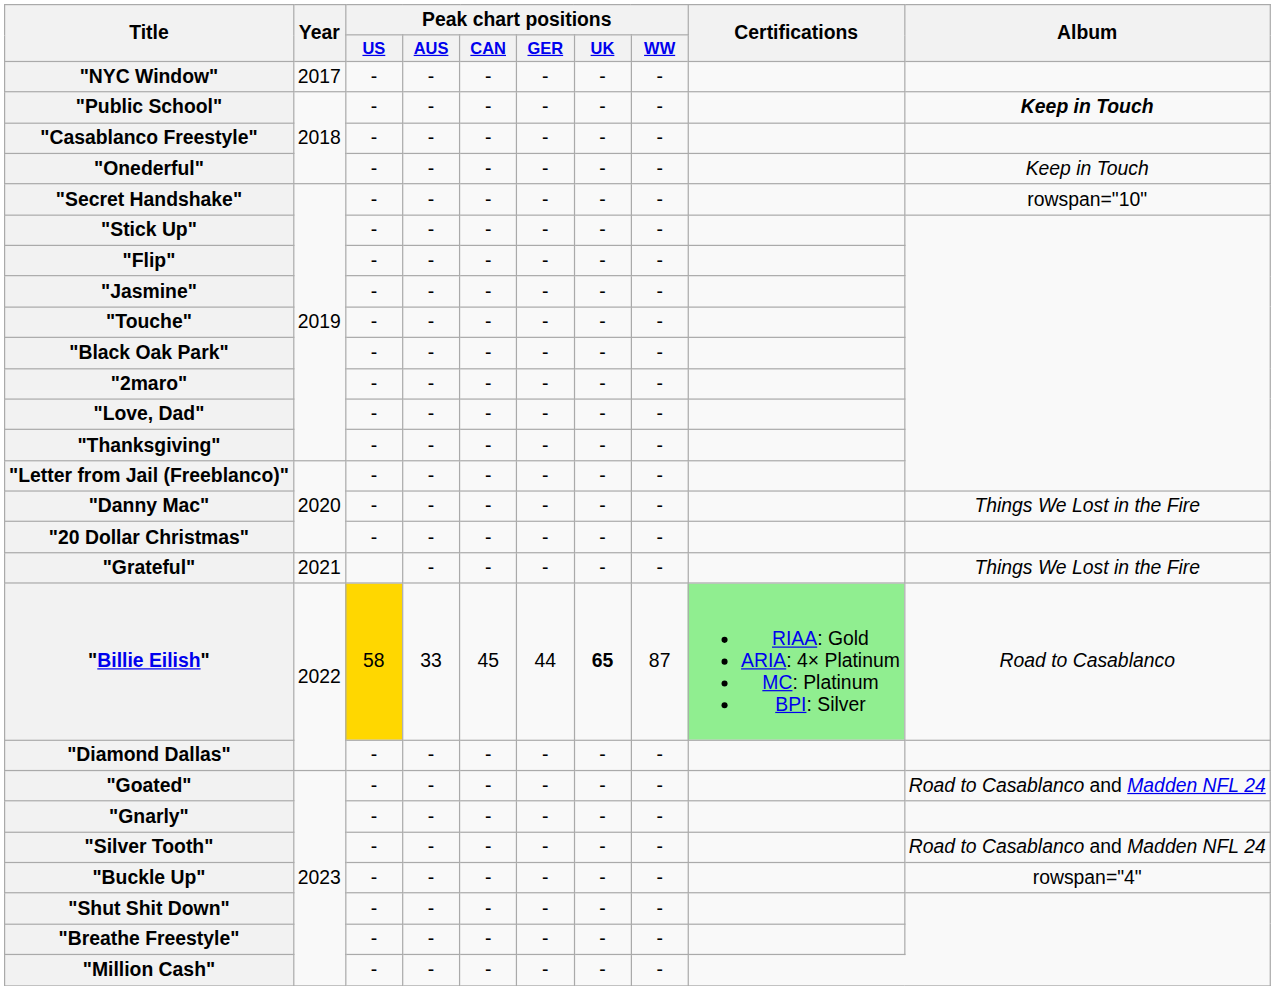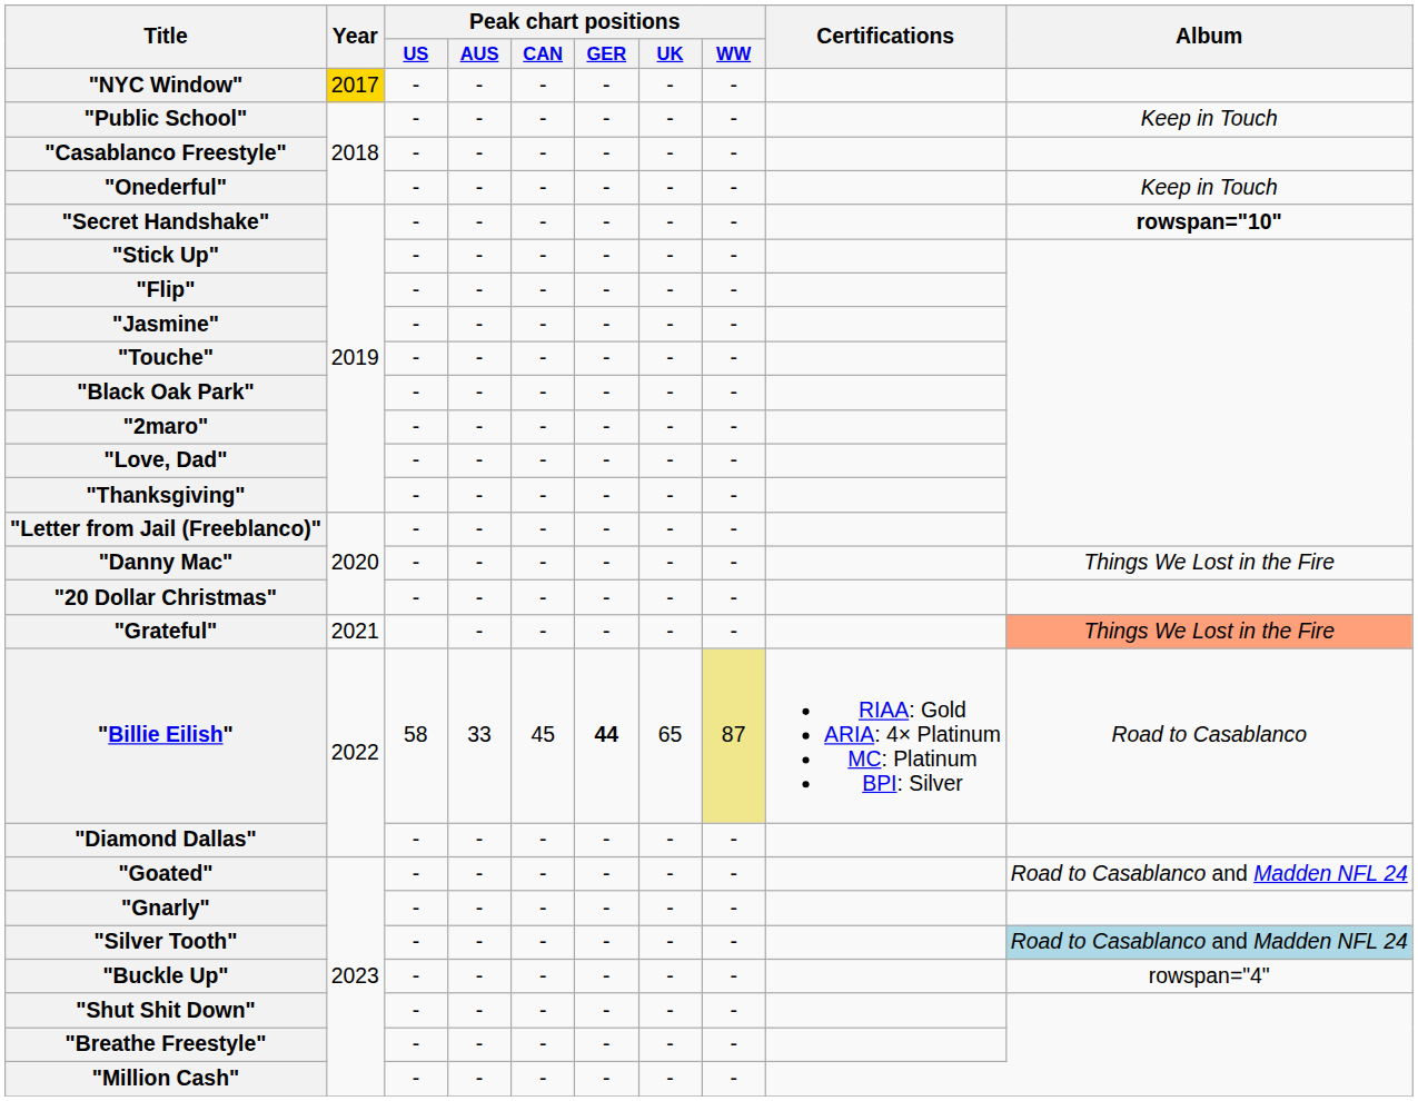"NYC Window" | Year: no background -> gold background
"Public School" | Album: bold -> normal
"Secret Handshake" | Album: normal -> bold
"Grateful" | Album: no background -> lightsalmon background
"Billie Eilish" | Peak chart positions / US: gold background -> no background
"Billie Eilish" | Peak chart positions / GER: normal -> bold
"Billie Eilish" | Peak chart positions / UK: bold -> normal
"Billie Eilish" | Peak chart positions / WW: no background -> khaki background
"Billie Eilish" | Certifications: lightgreen background -> no background
"Silver Tooth" | Album: no background -> lightblue background
